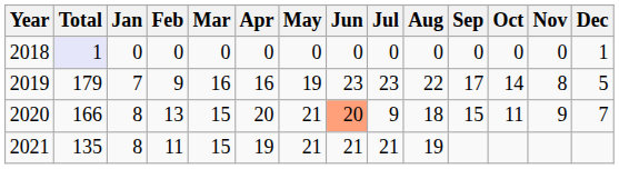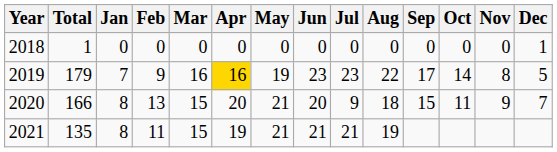2018 | Total: lavender background -> no background
2019 | Apr: no background -> gold background
2020 | Jun: lightsalmon background -> no background
